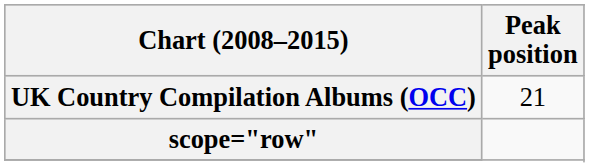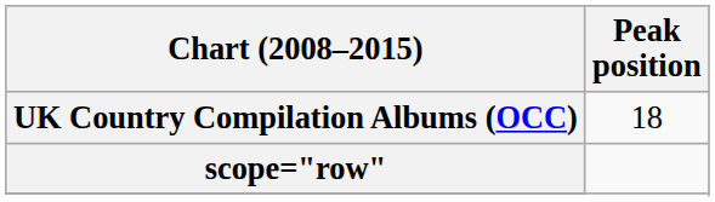UK Country Compilation Albums (OCC) | Peak position: 21 -> 18
